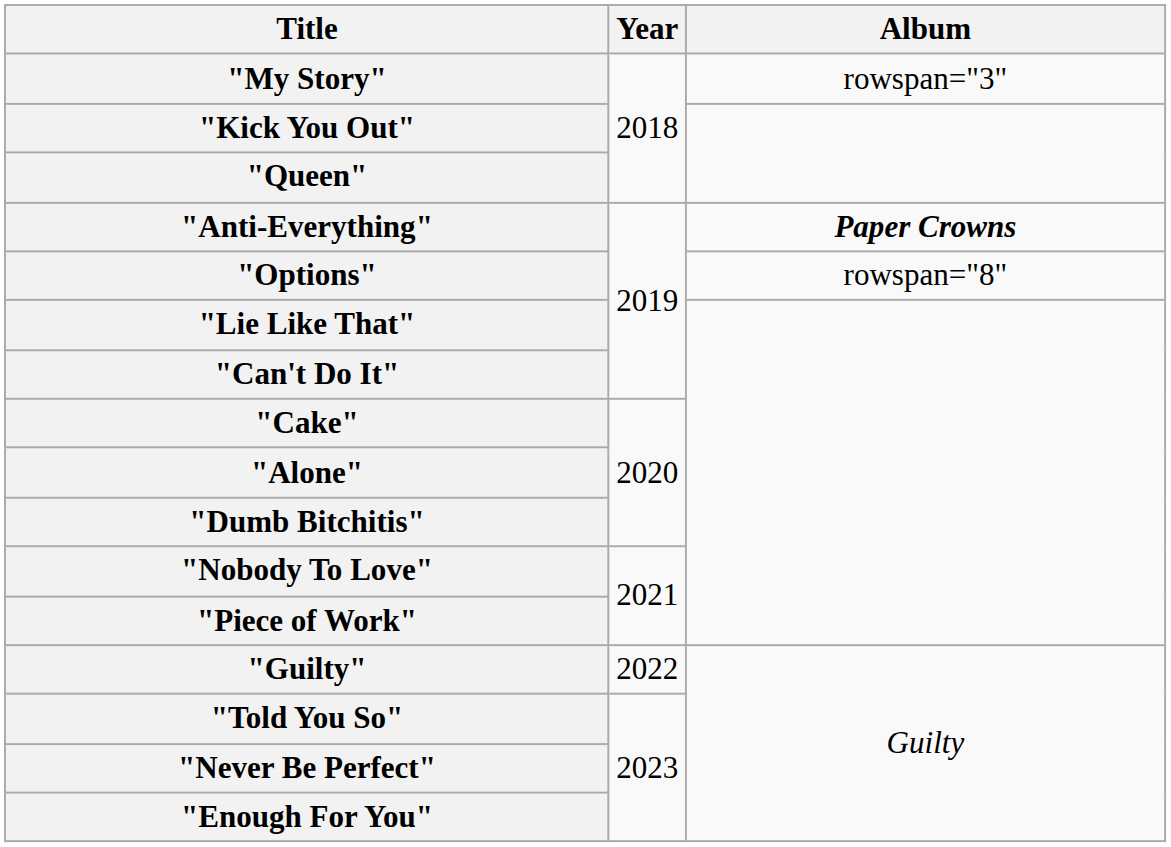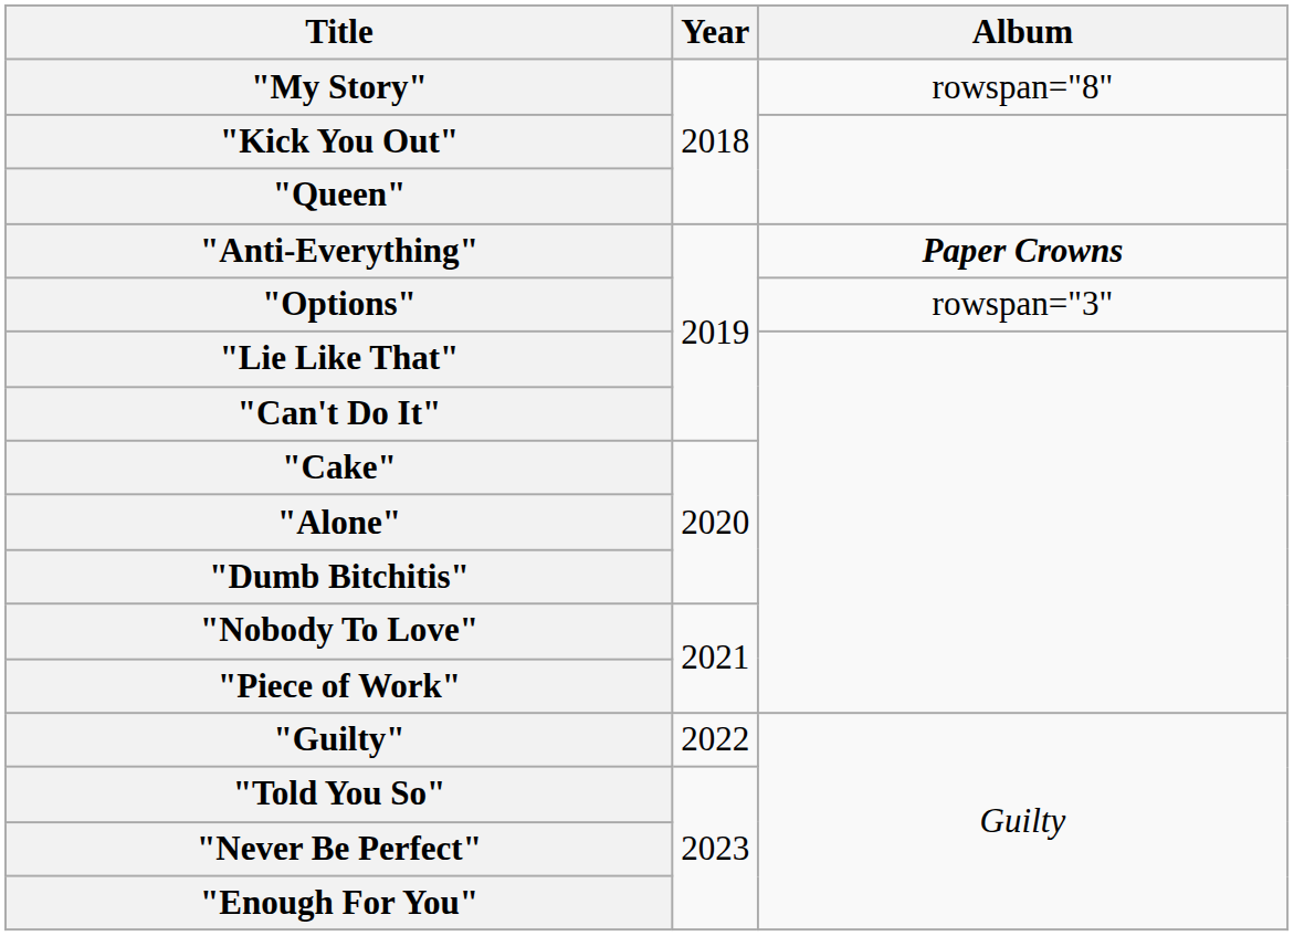"My Story" | Album: rowspan="3" -> rowspan="8"
"Options" | Album: rowspan="8" -> rowspan="3"
